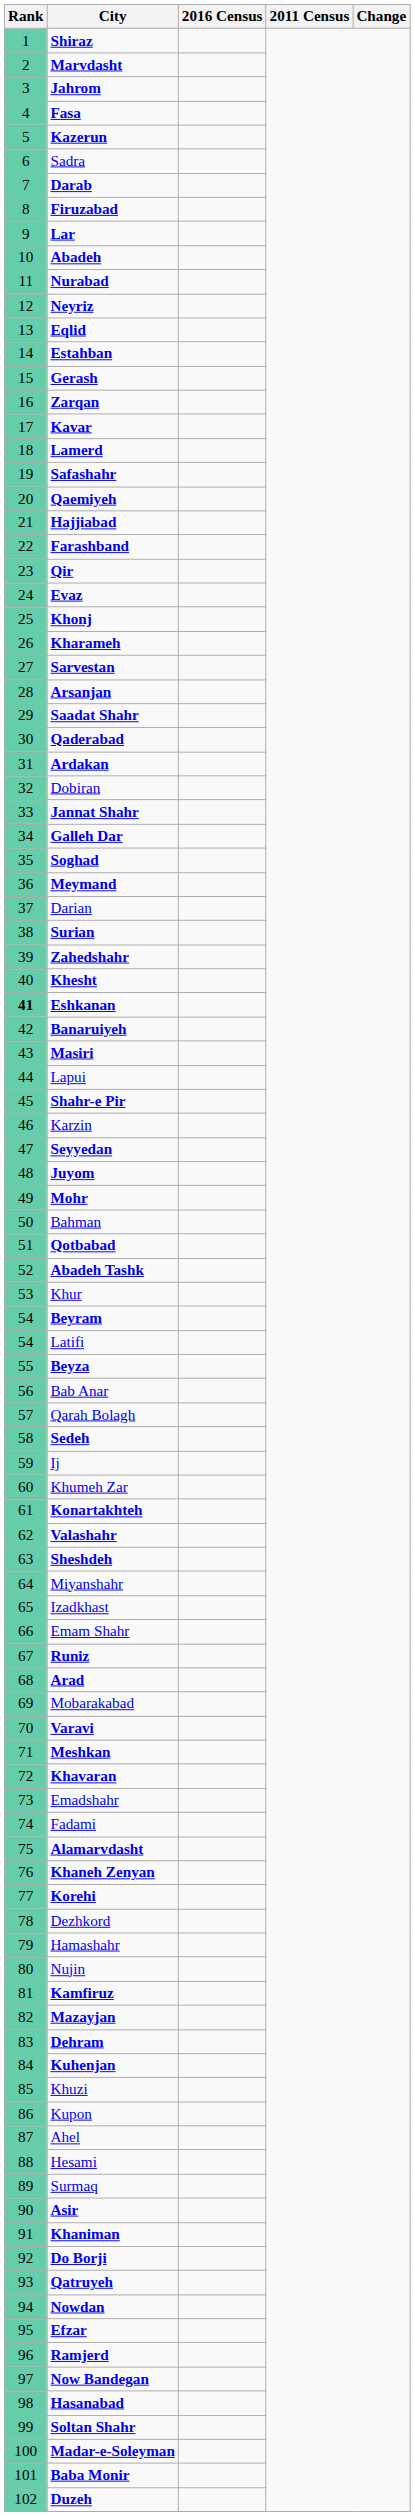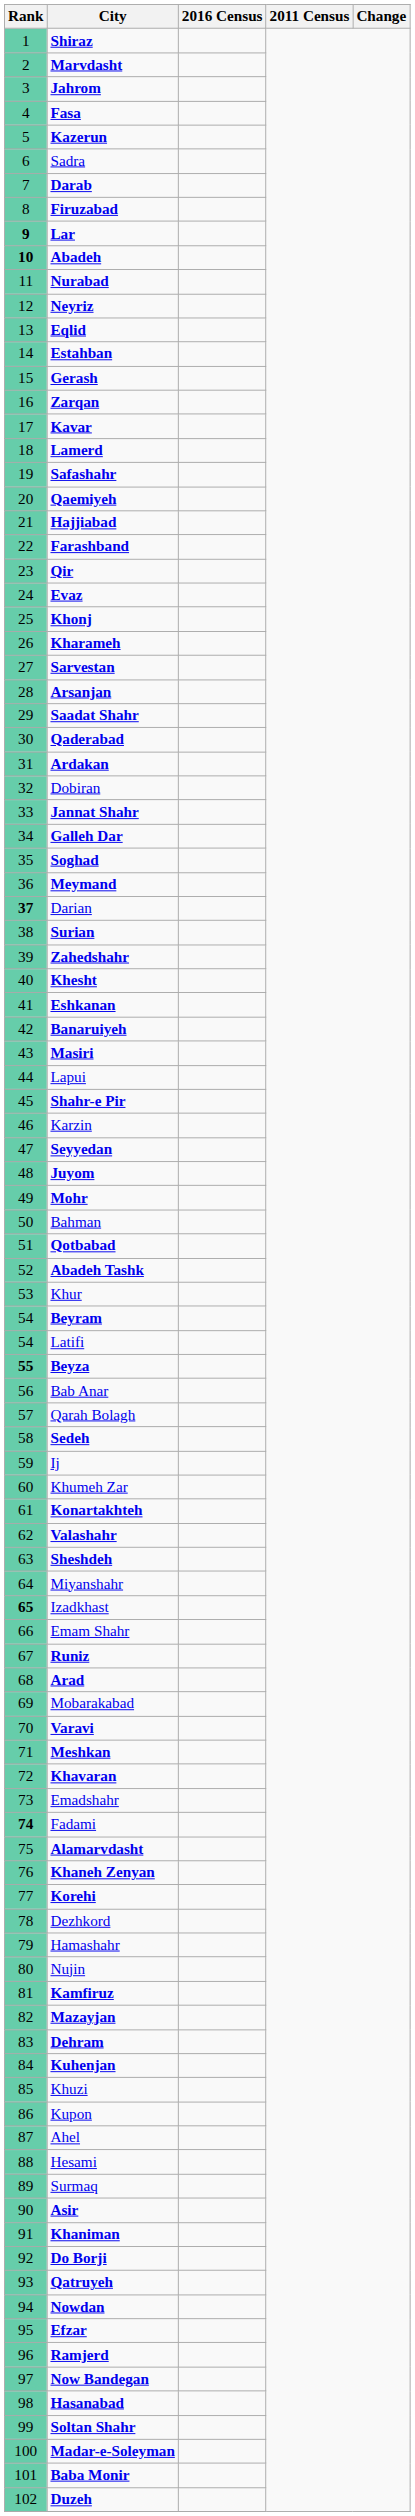Lar | Rank: normal -> bold
Abadeh | Rank: normal -> bold
Darian | Rank: normal -> bold
Eshkanan | Rank: bold -> normal
Beyza | Rank: normal -> bold
Izadkhast | Rank: normal -> bold
Fadami | Rank: normal -> bold
